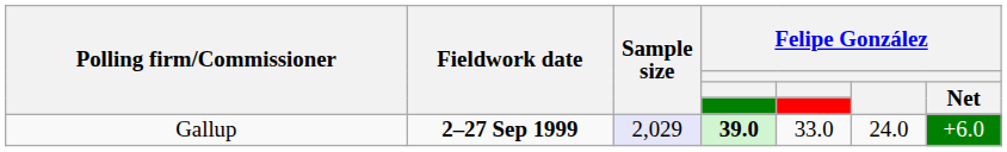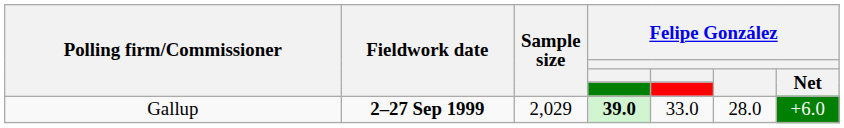Gallup | Sample size: lavender background -> no background
Gallup | column 6: 24.0 -> 28.0
